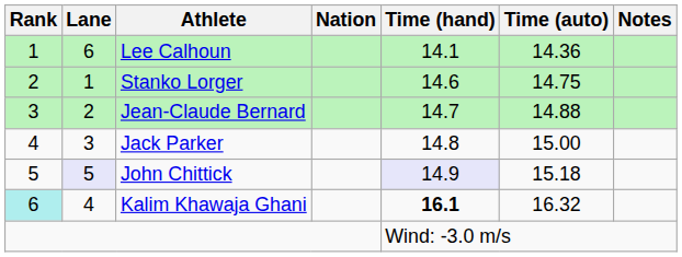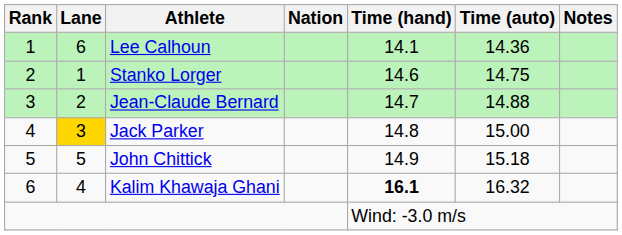Jack Parker | Lane: no background -> gold background
John Chittick | Lane: lavender background -> no background
John Chittick | Time (hand): lavender background -> no background
Kalim Khawaja Ghani | Rank: paleturquoise background -> no background
